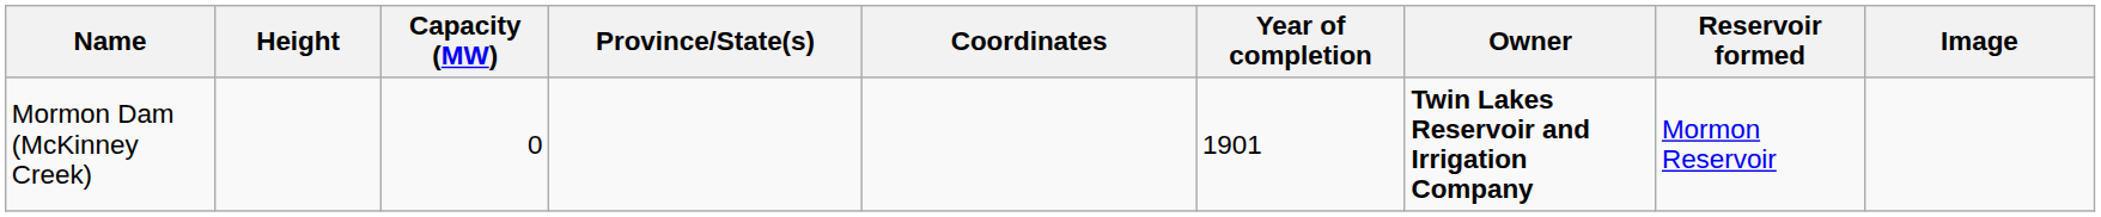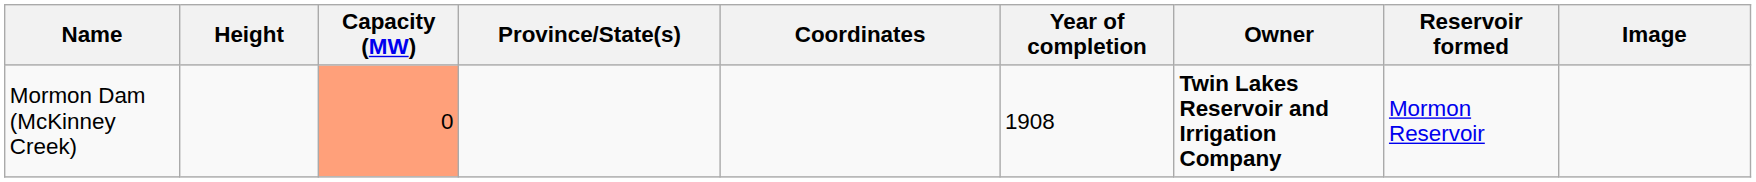Mormon Dam (McKinney Creek) | Capacity (MW): no background -> lightsalmon background
Mormon Dam (McKinney Creek) | Year of completion: 1901 -> 1908
